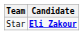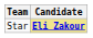Star | Candidate: no background -> khaki background
